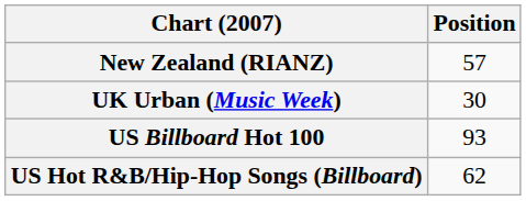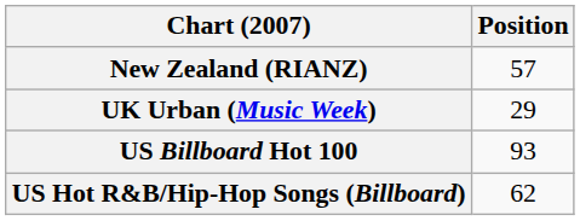UK Urban (Music Week) | Position: 30 -> 29
